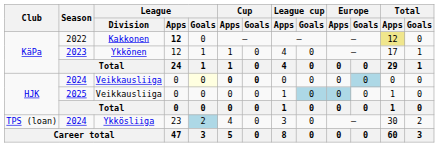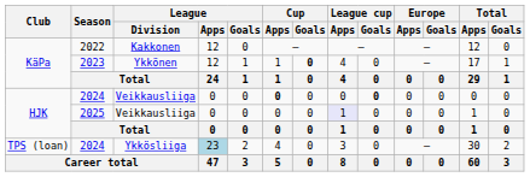2022 | League / Apps: bold -> normal
2022 | Total / Apps: khaki background -> no background
2023 | Cup / Goals: normal -> bold
2024 / Veikkausliiga | League / Goals: lightyellow background -> no background
2024 / Veikkausliiga | Cup / Goals: bold -> normal
2024 / Veikkausliiga | League cup / Goals: normal -> bold
2024 / Veikkausliiga | Europe / Goals: lightblue background -> no background
2025 | League cup / Apps: no background -> lavender background
2025 | League cup / Goals: lightblue background -> no background
2025 | Europe / Apps: lightblue background -> no background
2024 / Ykkösliiga | League / Apps: no background -> lightblue background
2024 / Ykkösliiga | League / Goals: lightblue background -> no background
